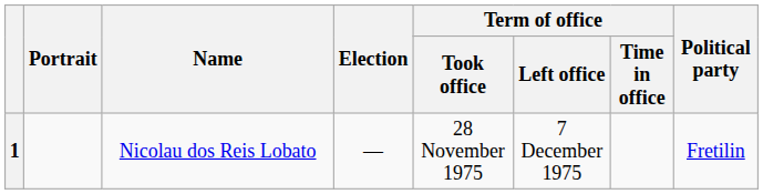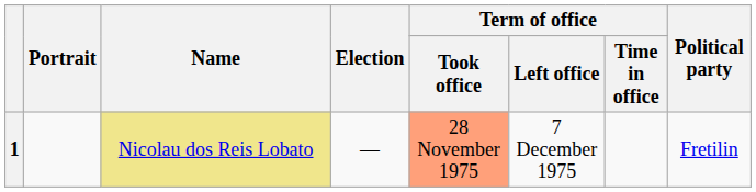1 | Name: no background -> khaki background
1 | Term of office / Took office: no background -> lightsalmon background
